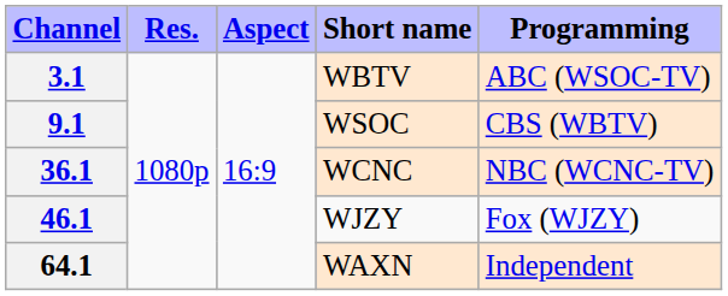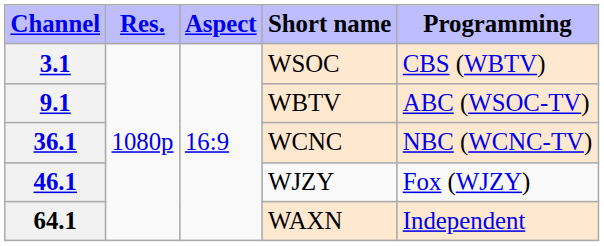3.1 | Short name: WBTV -> WSOC
3.1 | Programming: ABC (WSOC-TV) -> CBS (WBTV)
9.1 | Short name: WSOC -> WBTV
9.1 | Programming: CBS (WBTV) -> ABC (WSOC-TV)
